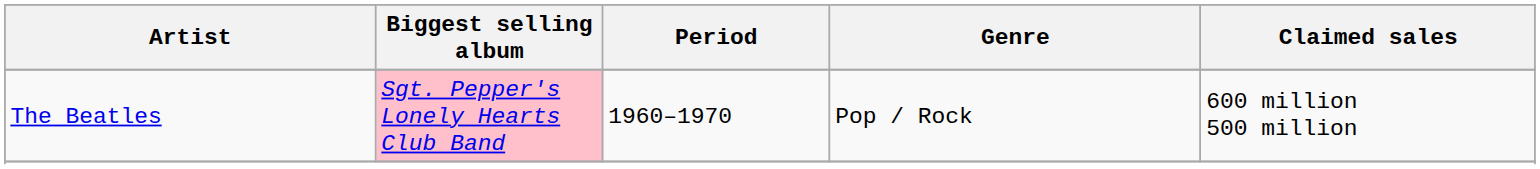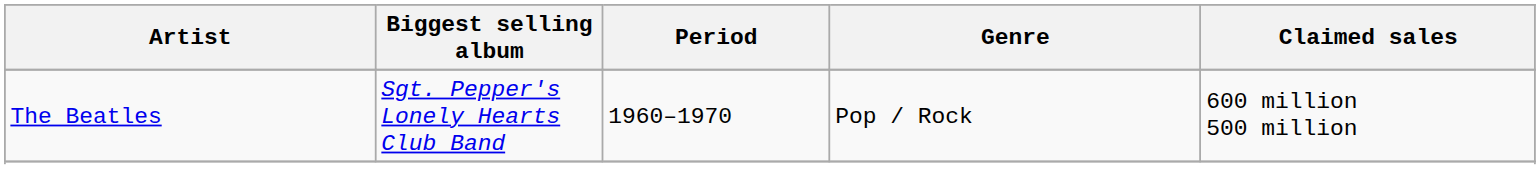The Beatles | Biggest selling album: pink background -> no background
